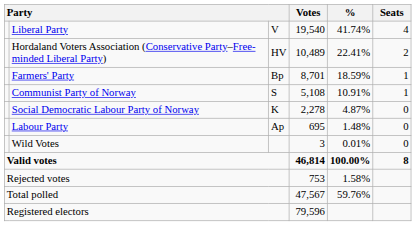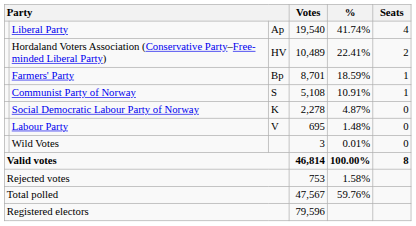Liberal Party | column 3: V -> Ap
Labour Party | column 3: Ap -> V
